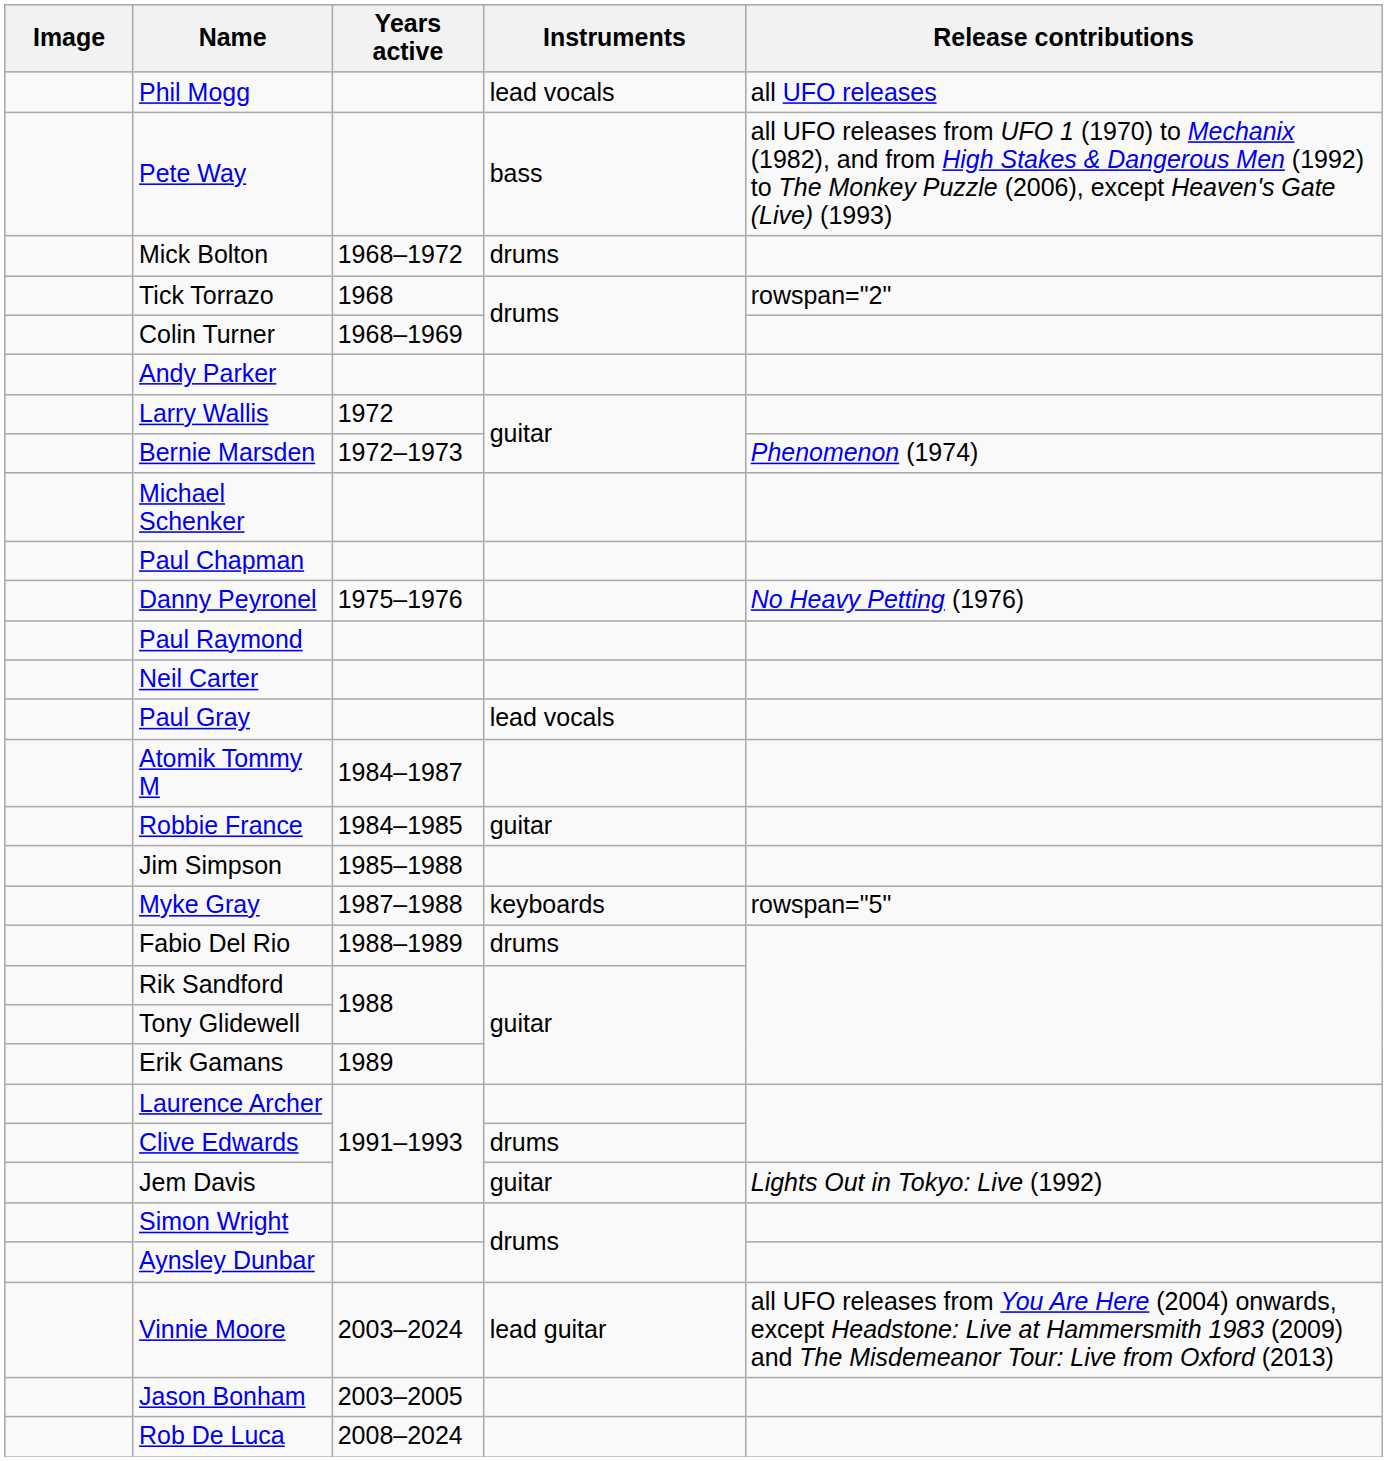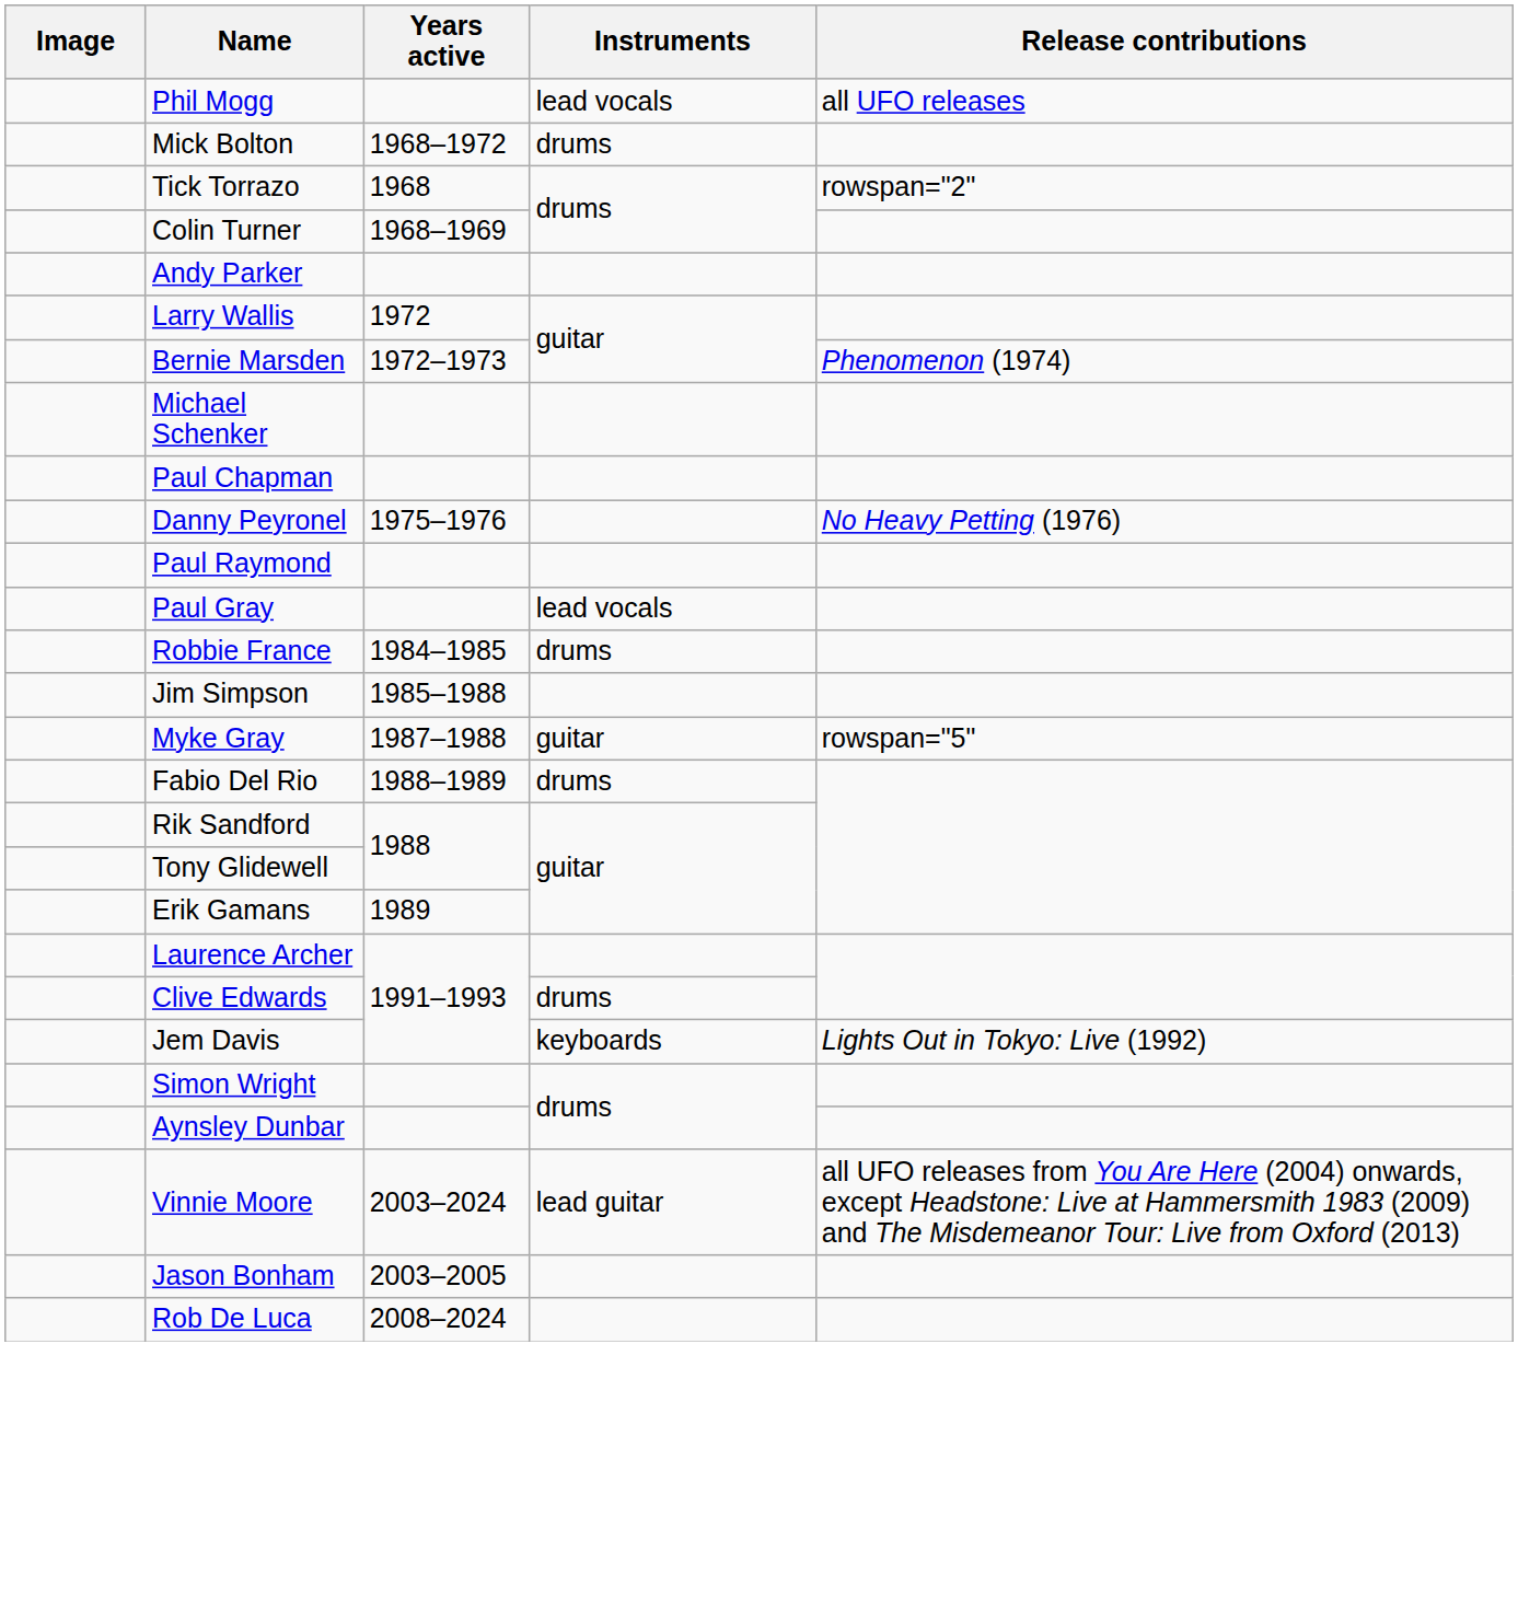- row: Pete Way | bass | all UFO releases from UFO 1 (1970) to Mechanix (1982), and from High Stakes & Dangerous Men (1992) to The Monkey Puzzle (2006), except Heaven's Gate (Live) (1993)
- row: Neil Carter
- row: Atomik Tommy M | 1984–1987
Robbie France | Instruments: guitar -> drums
Myke Gray | Instruments: keyboards -> guitar
Jem Davis | Instruments: guitar -> keyboards
